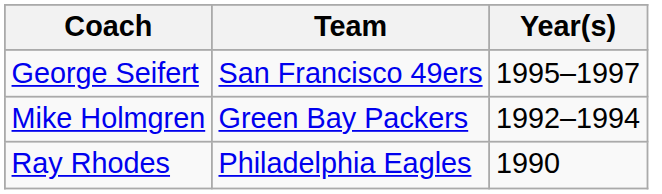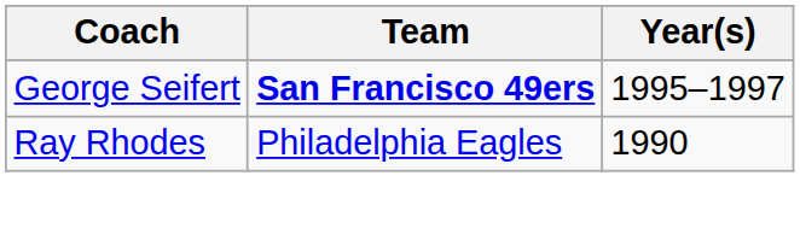George Seifert | Team: normal -> bold
- row: Mike Holmgren | Green Bay Packers | 1992–1994
